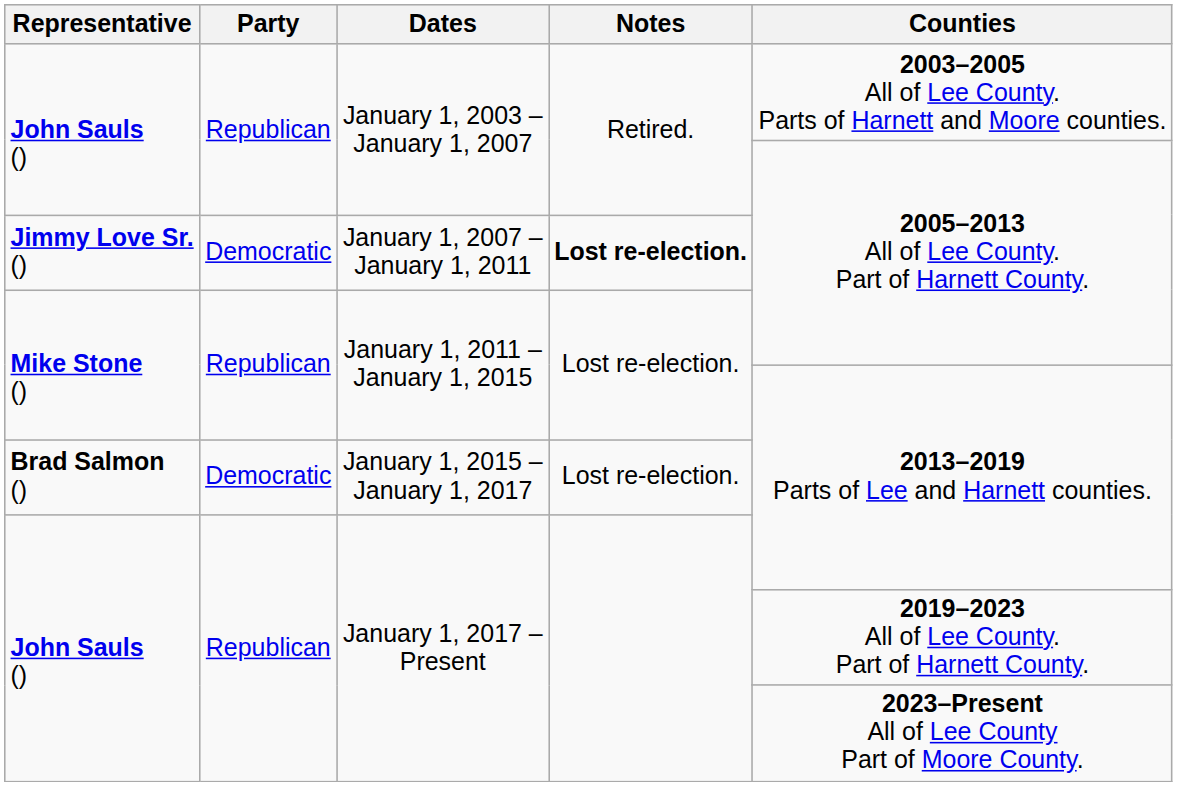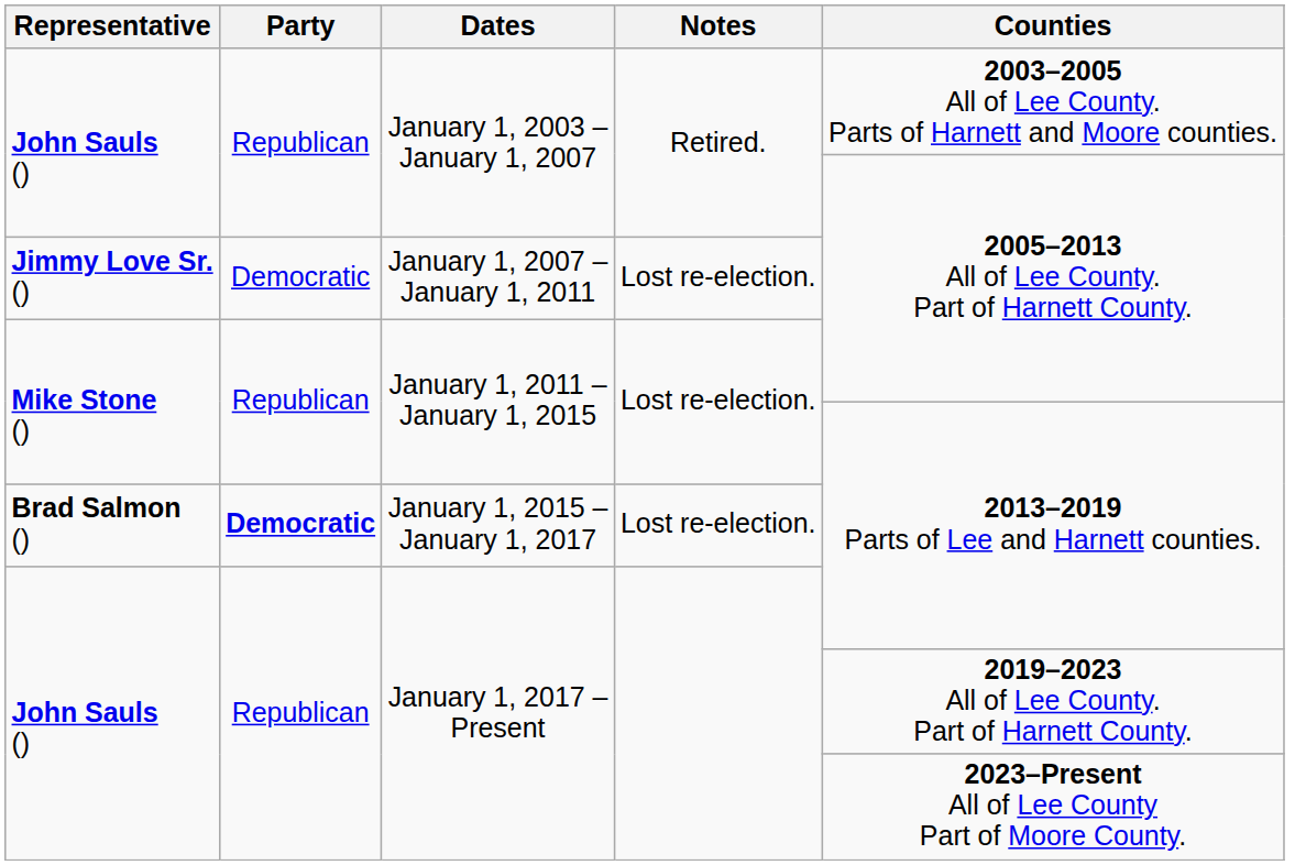January 1, 2007 – January 1, 2011 | Notes: bold -> normal
January 1, 2015 – January 1, 2017 | Party: normal -> bold
